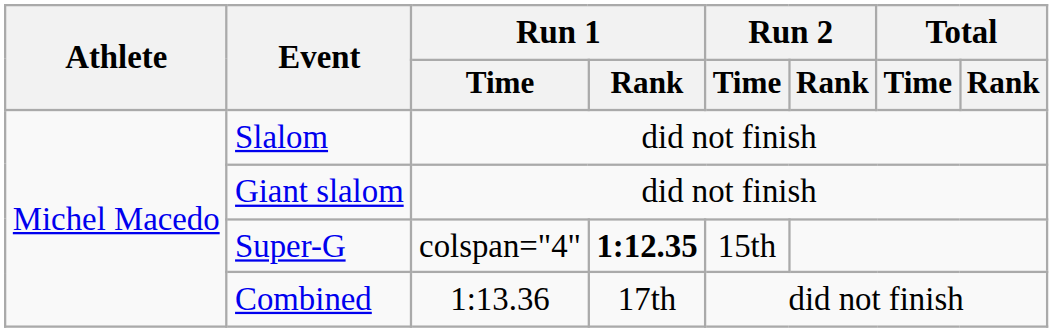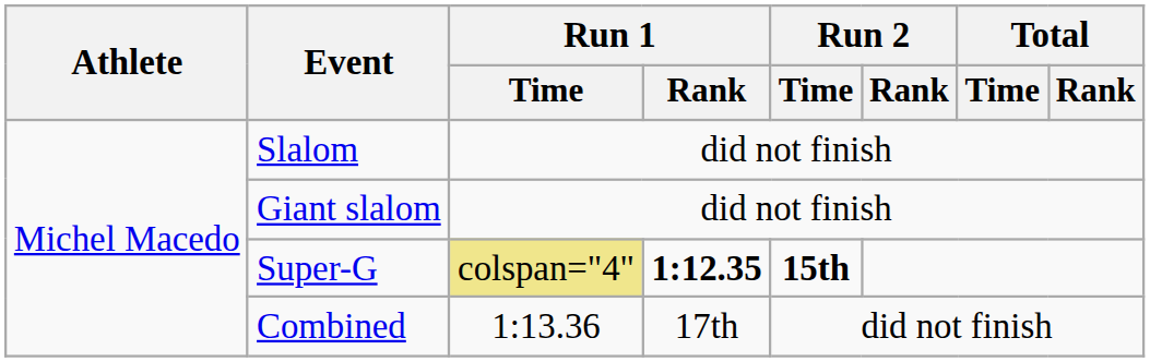Super-G | Run 1 / Time: no background -> khaki background
Super-G | Run 2 / Time: normal -> bold
